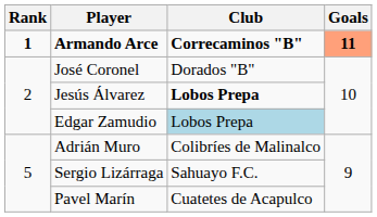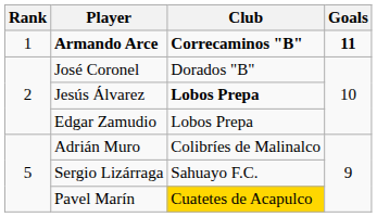Armando Arce | Rank: bold -> normal
Armando Arce | Goals: lightsalmon background -> no background
Edgar Zamudio | Club: lightblue background -> no background
Pavel Marín | Club: no background -> gold background
